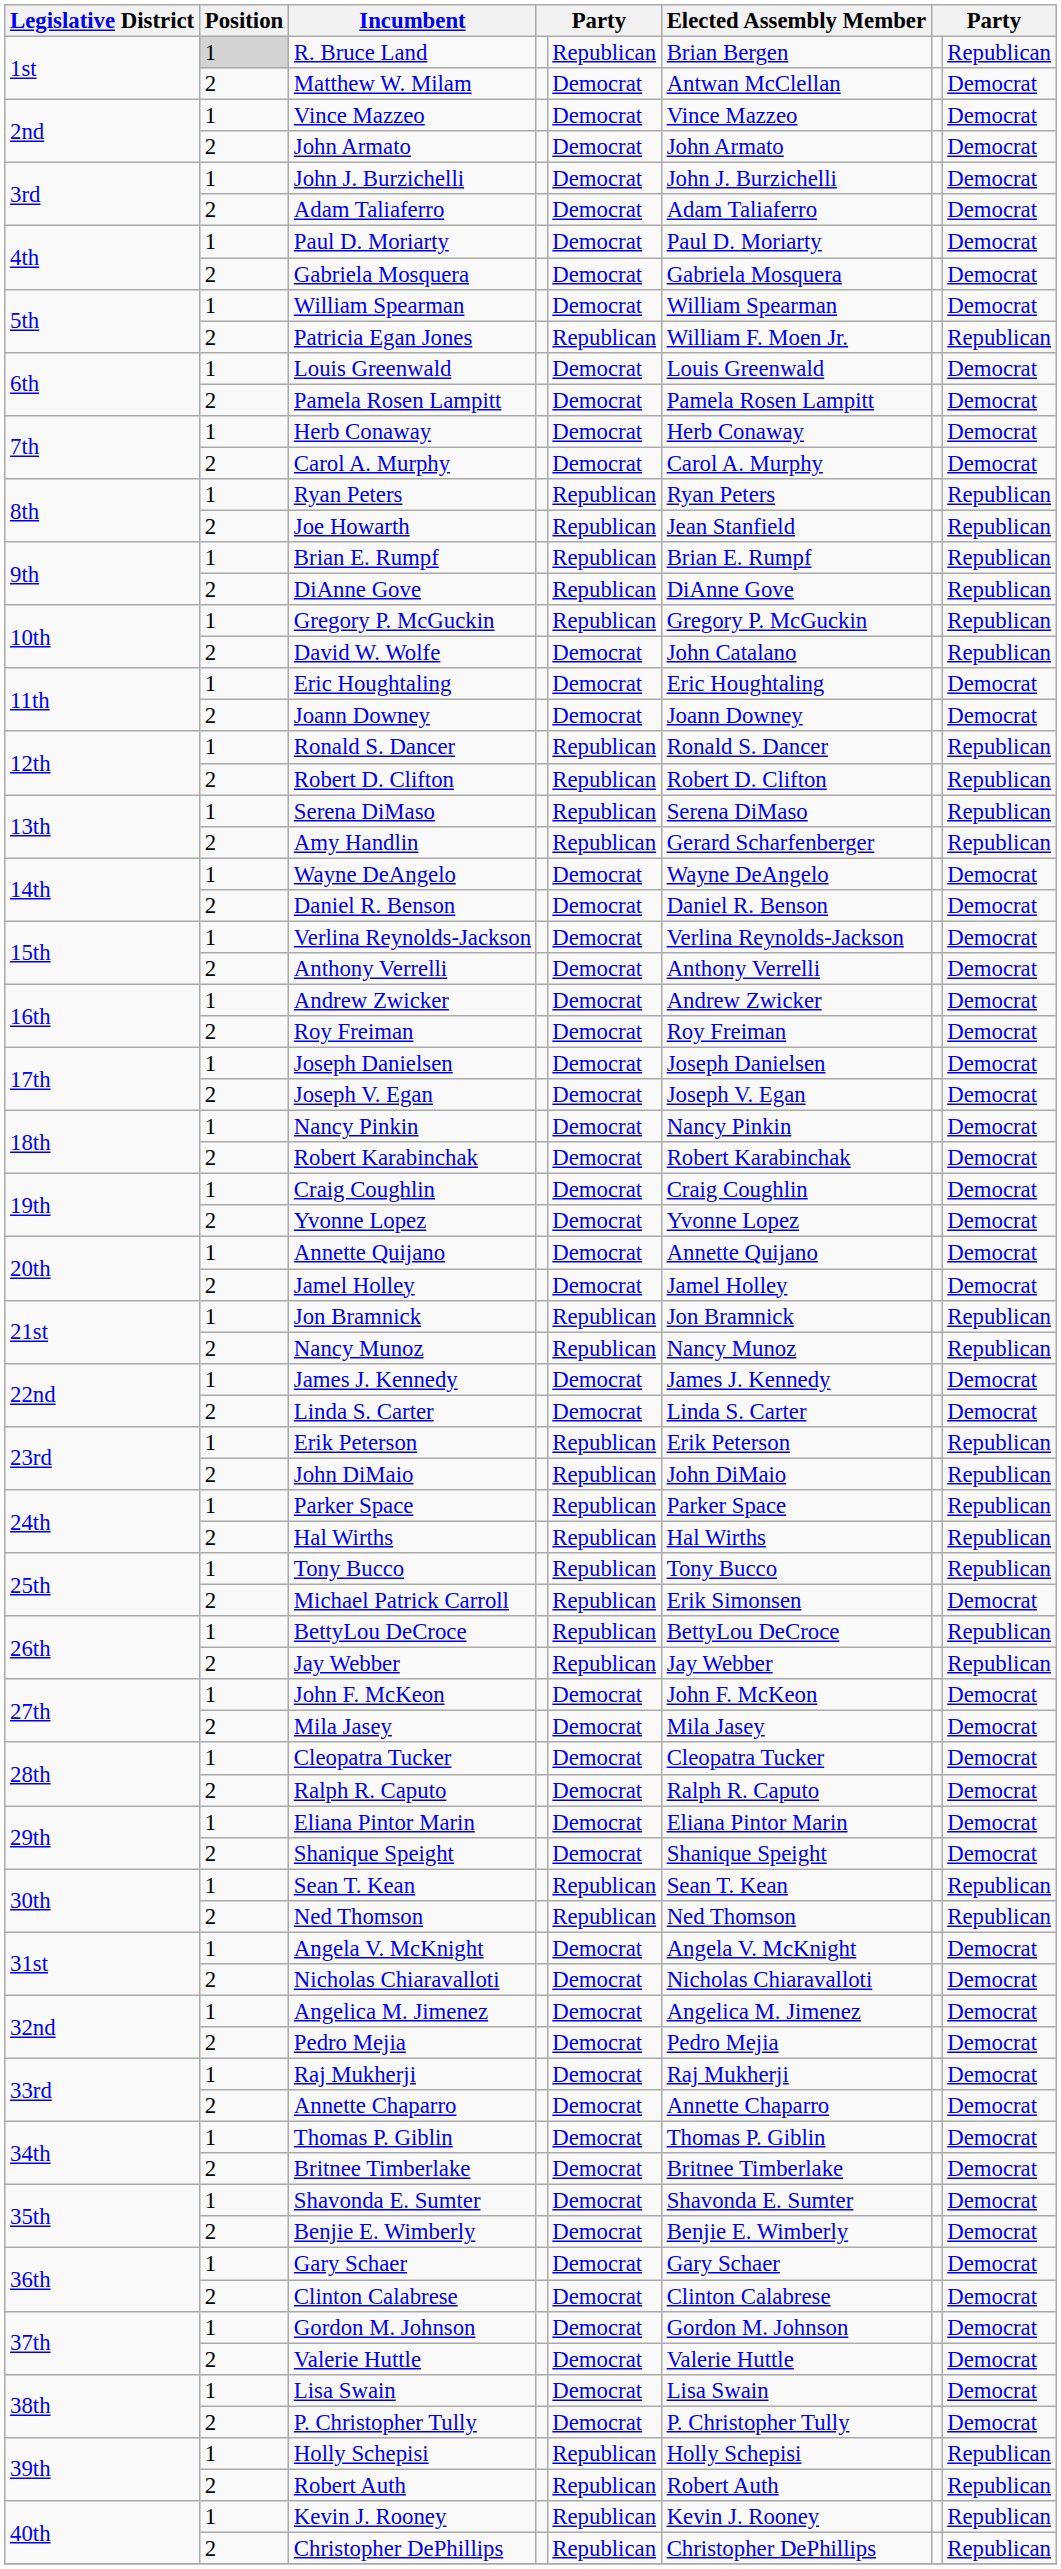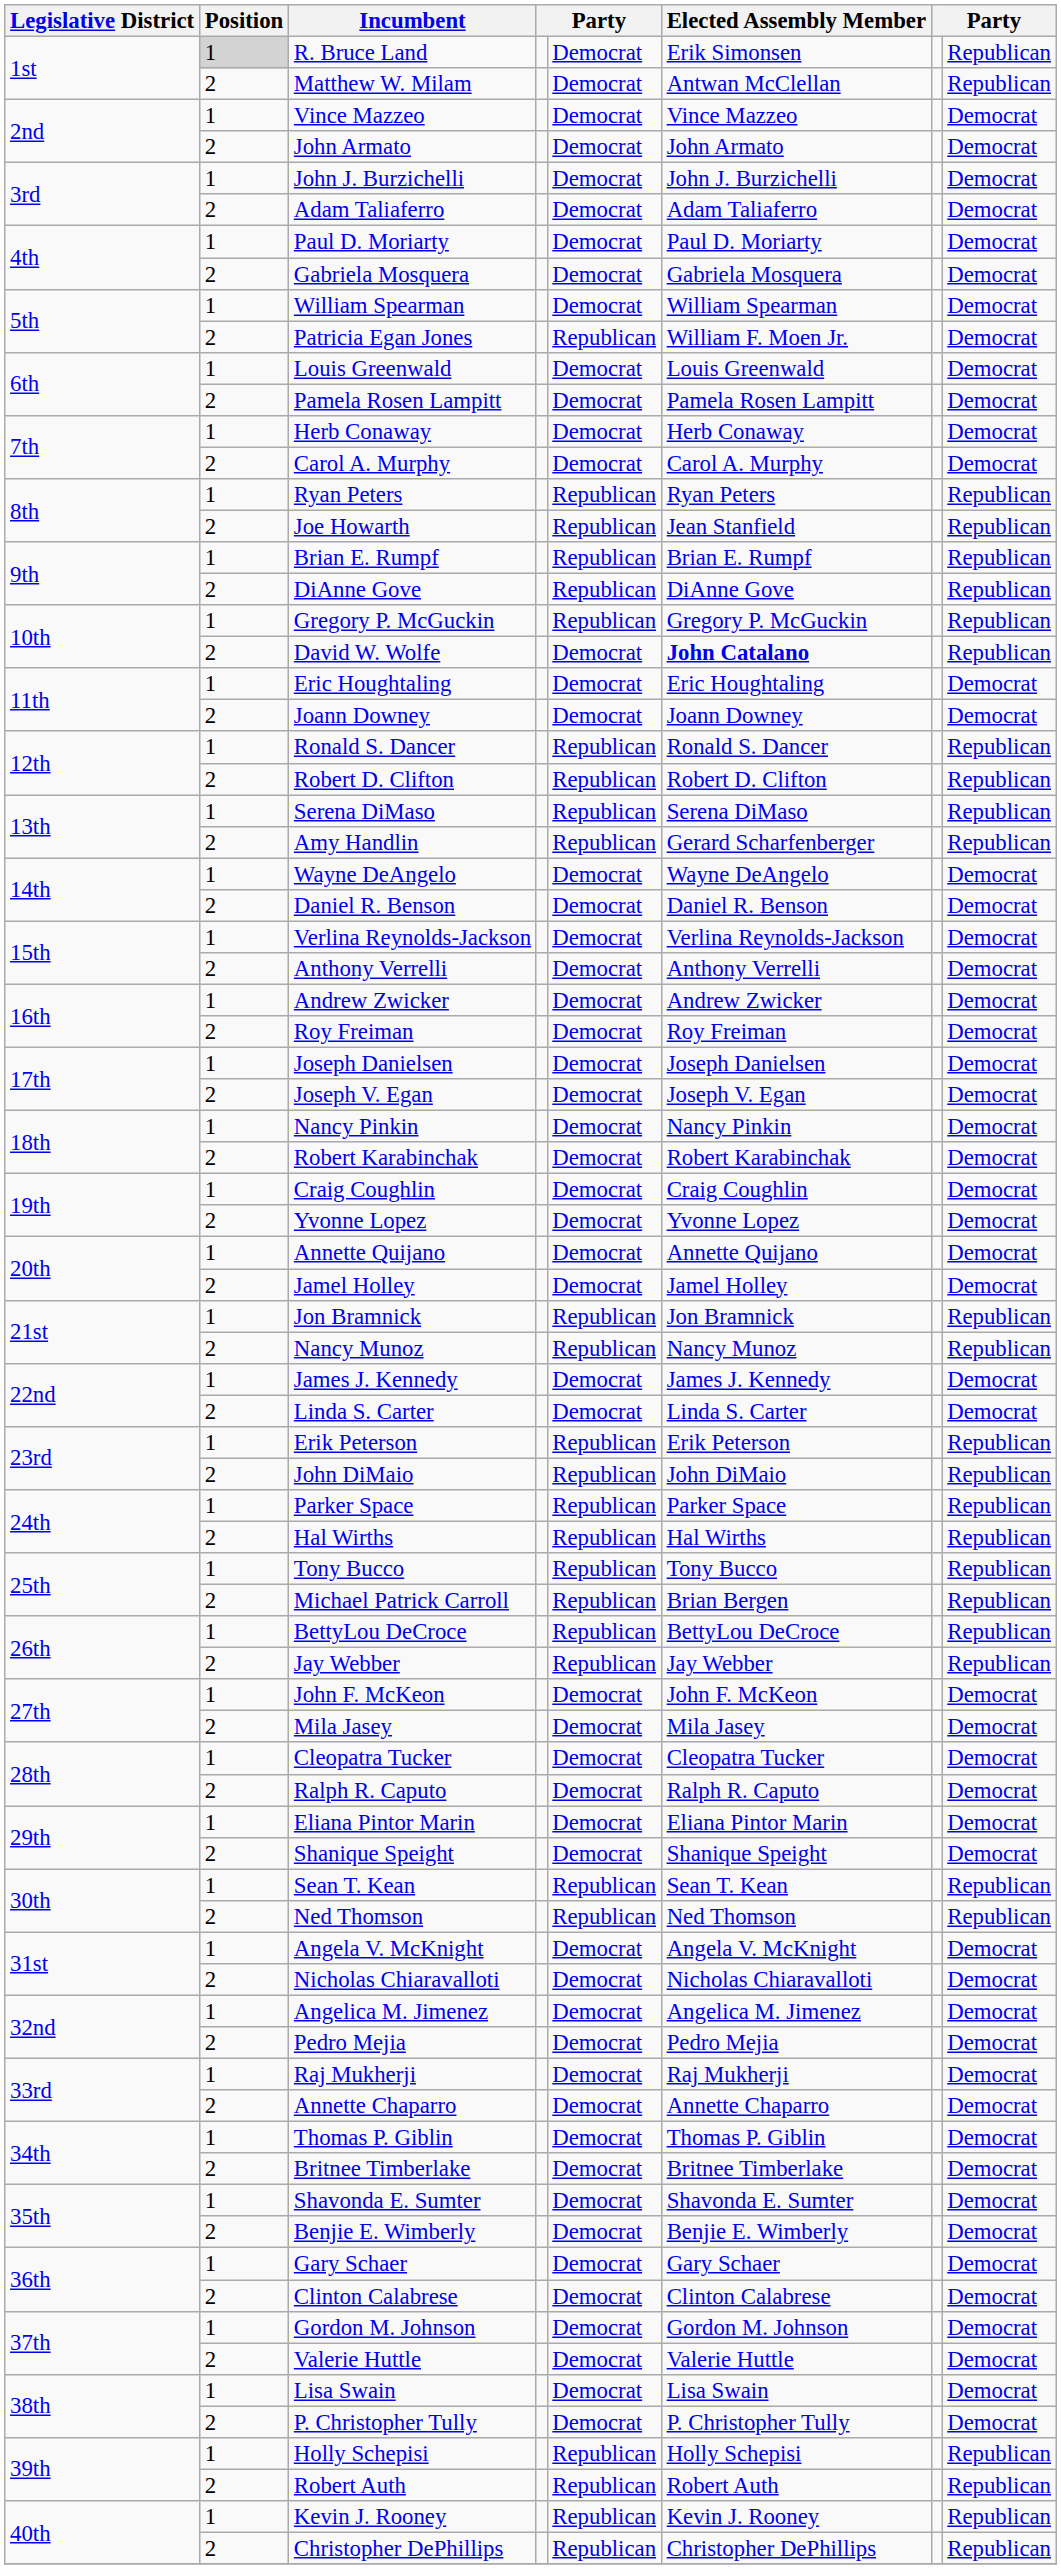R. Bruce Land | column 5: Republican -> Democrat
R. Bruce Land | Elected Assembly Member: Brian Bergen -> Erik Simonsen
Matthew W. Milam | column 8: Democrat -> Republican
Patricia Egan Jones | column 8: Republican -> Democrat
David W. Wolfe | Elected Assembly Member: normal -> bold
Michael Patrick Carroll | Elected Assembly Member: Erik Simonsen -> Brian Bergen
Michael Patrick Carroll | column 8: Democrat -> Republican
